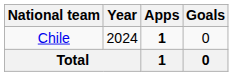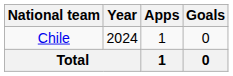Chile | Apps: bold -> normal
